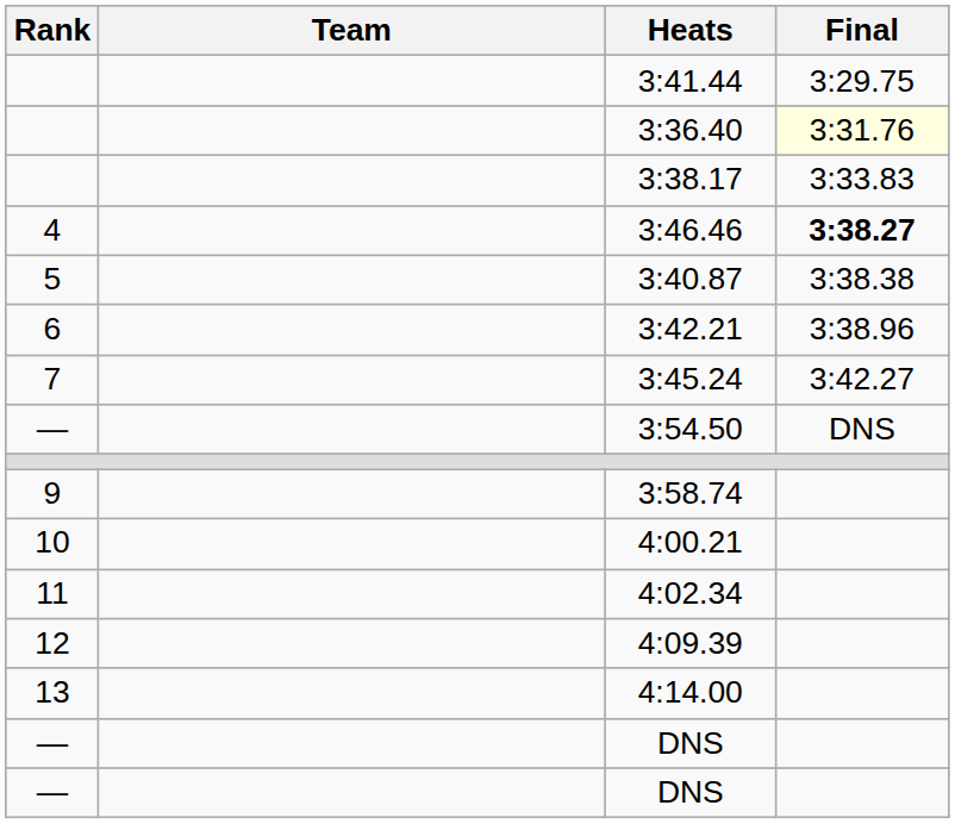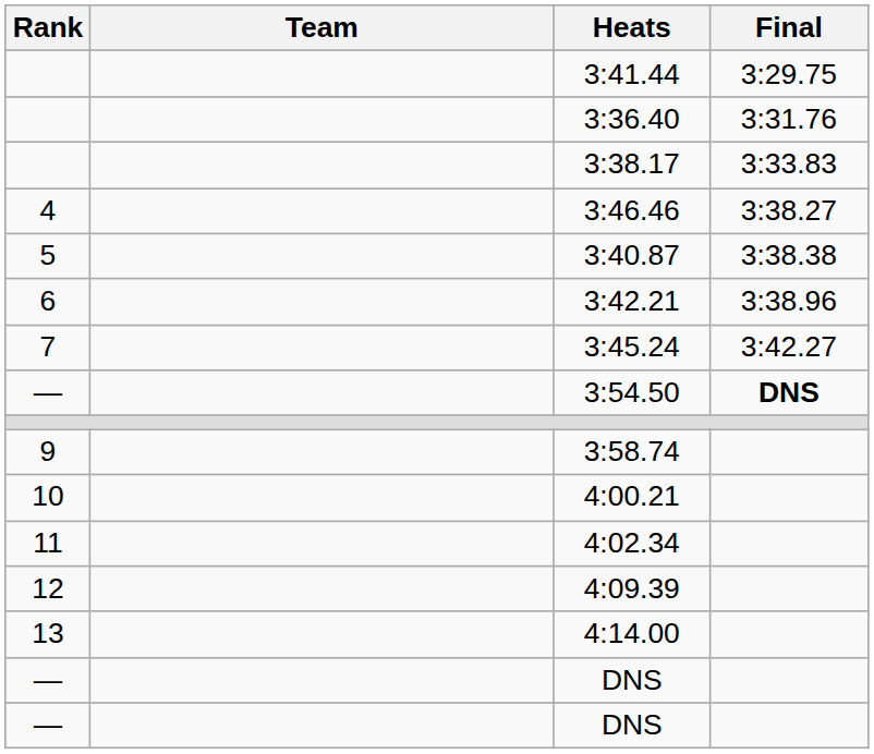3:36.40 | Final: lightyellow background -> no background
3:46.46 | Final: bold -> normal
3:54.50 | Final: normal -> bold
